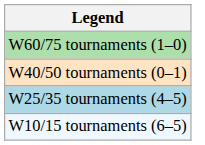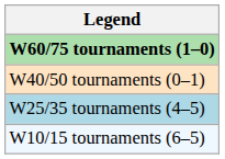row 2 | column 1: normal -> bold
